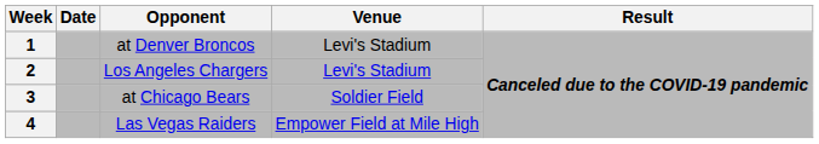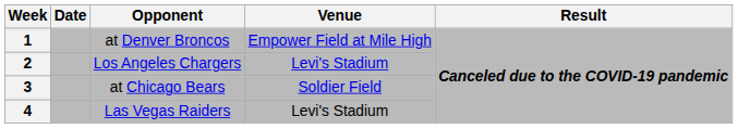1 | Venue: Levi's Stadium -> Empower Field at Mile High
4 | Venue: Empower Field at Mile High -> Levi's Stadium
